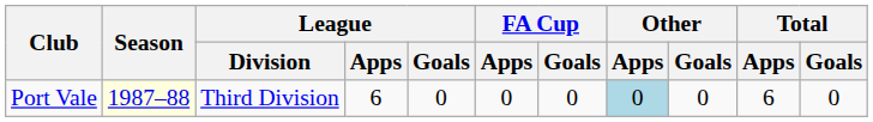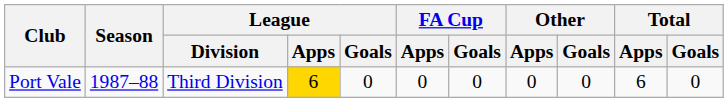Port Vale | Season: lightyellow background -> no background
Port Vale | League / Apps: no background -> gold background
Port Vale | Other / Apps: lightblue background -> no background
